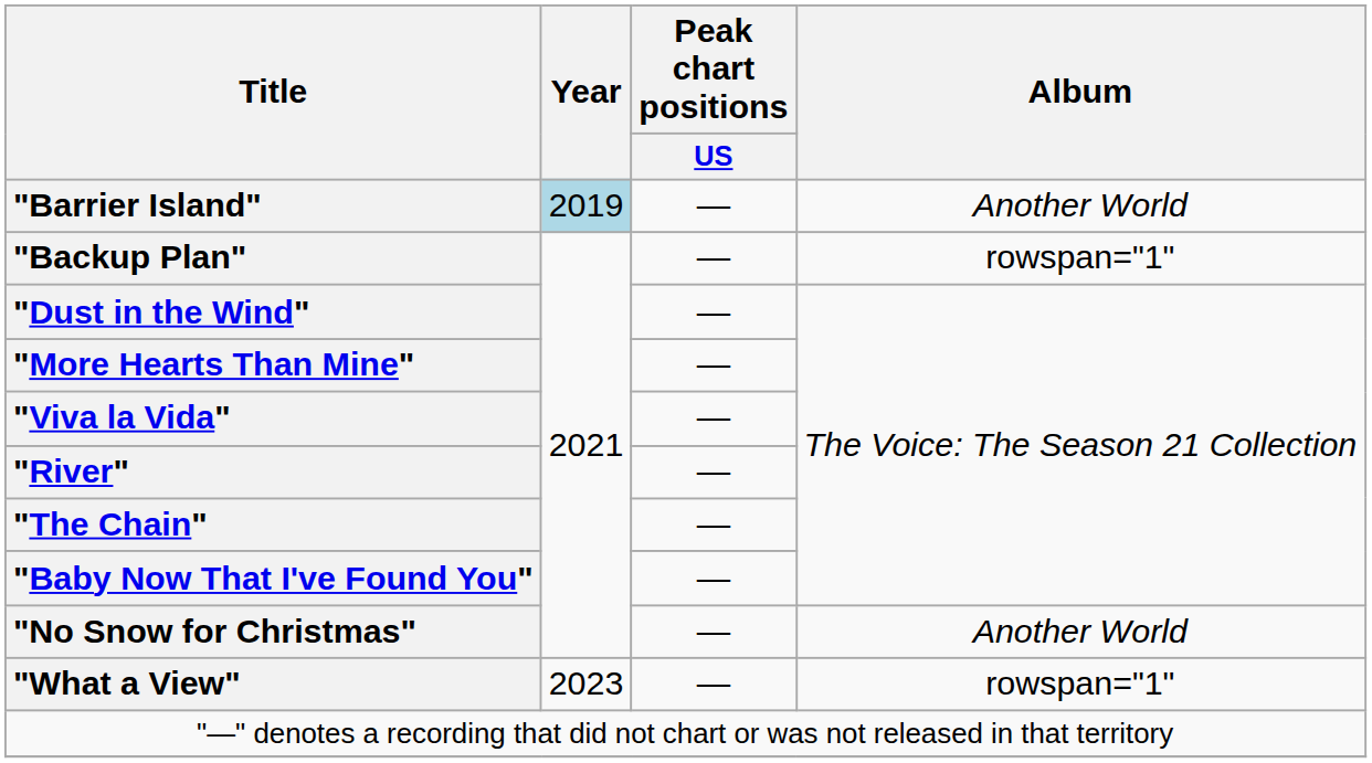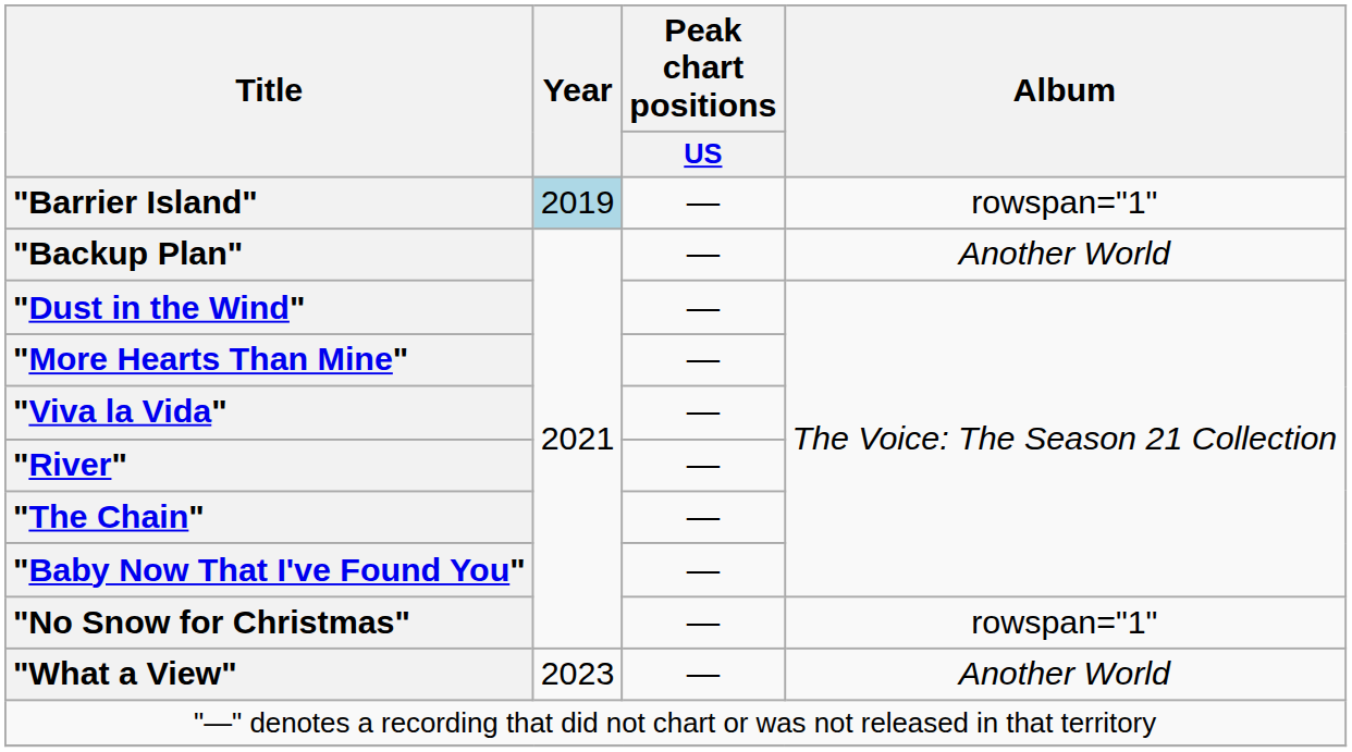"Barrier Island" | Album: Another World -> rowspan="1"
"Backup Plan" | Album: rowspan="1" -> Another World
"No Snow for Christmas" | Album: Another World -> rowspan="1"
"What a View" | Album: rowspan="1" -> Another World
